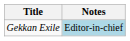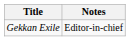Gekkan Exile | Notes: lightblue background -> no background
